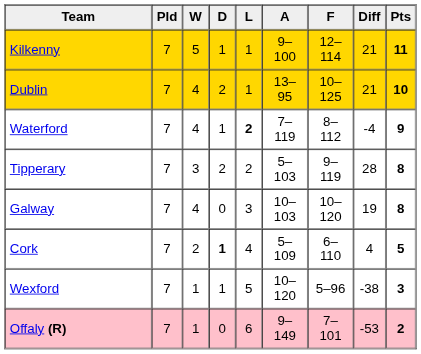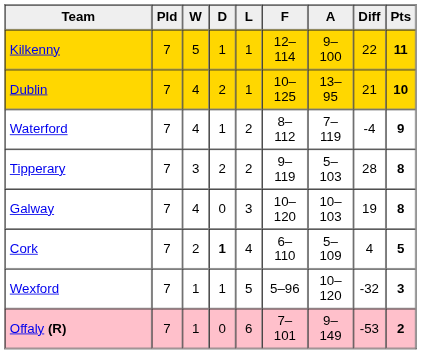columns swapped: F <-> A
Kilkenny | Diff: 21 -> 22
Waterford | L: bold -> normal
Wexford | Diff: -38 -> -32
